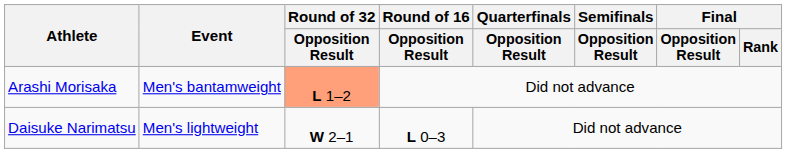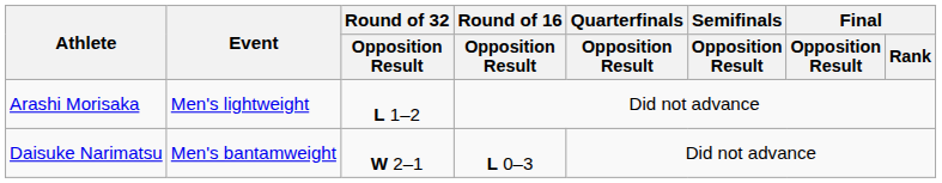Arashi Morisaka | Event: Men's bantamweight -> Men's lightweight
Arashi Morisaka | Round of 32 / Opposition Result: lightsalmon background -> no background
Daisuke Narimatsu | Event: Men's lightweight -> Men's bantamweight
